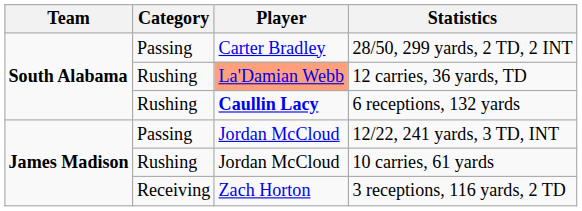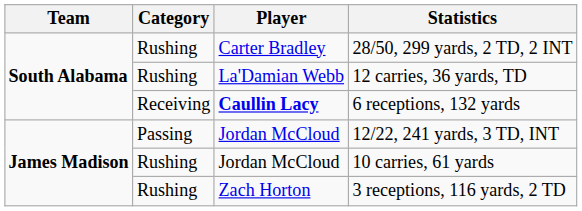28/50, 299 yards, 2 TD, 2 INT | Category: Passing -> Rushing
12 carries, 36 yards, TD | Player: lightsalmon background -> no background
6 receptions, 132 yards | Category: Rushing -> Receiving
3 receptions, 116 yards, 2 TD | Category: Receiving -> Rushing
